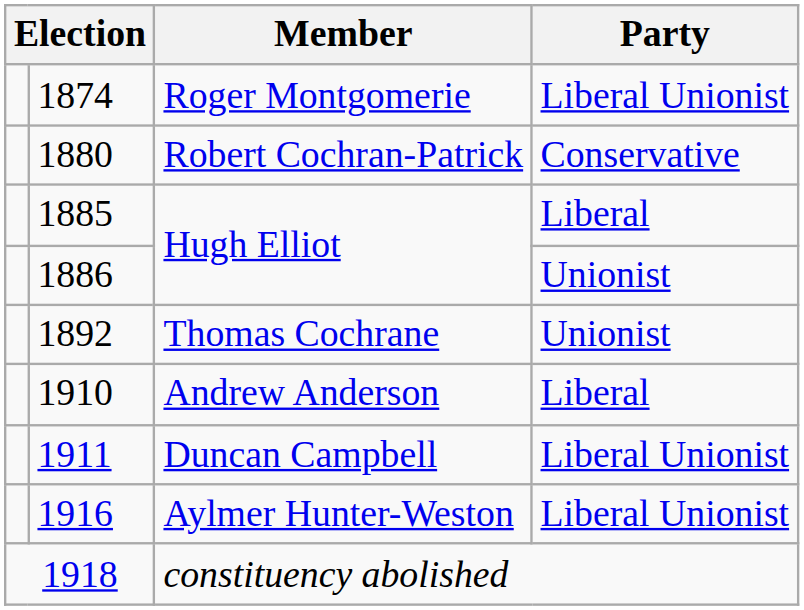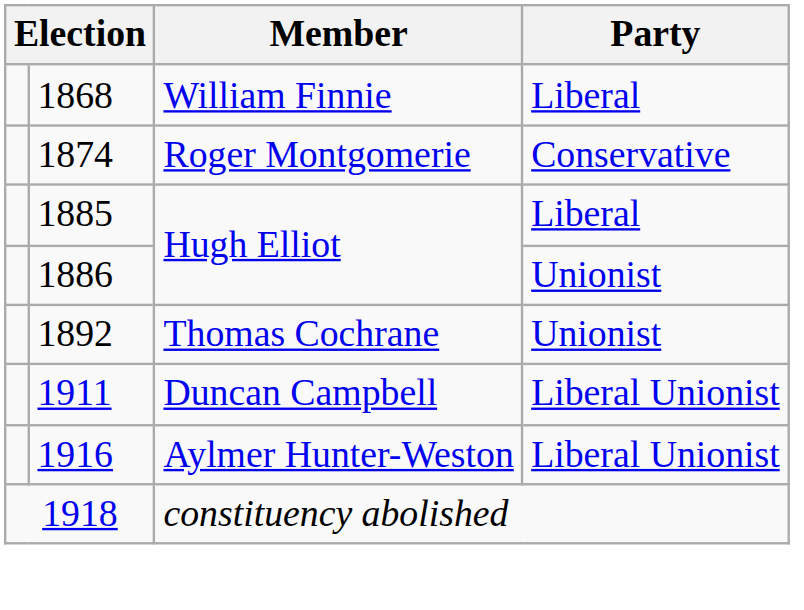+ row: 1868 | William Finnie | Liberal
Roger Montgomerie | Party: Liberal Unionist -> Conservative
- row: 1880 | Robert Cochran-Patrick | Conservative
- row: 1910 | Andrew Anderson | Liberal
